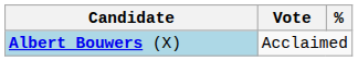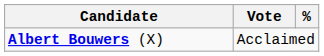Albert Bouwers (X) | Candidate: lightblue background -> no background
